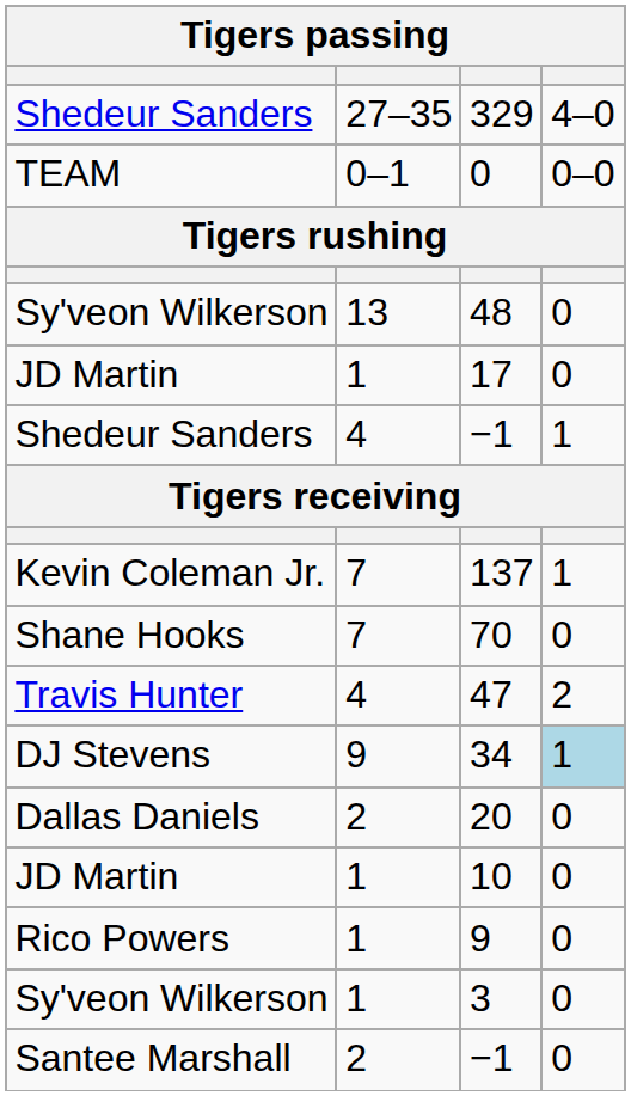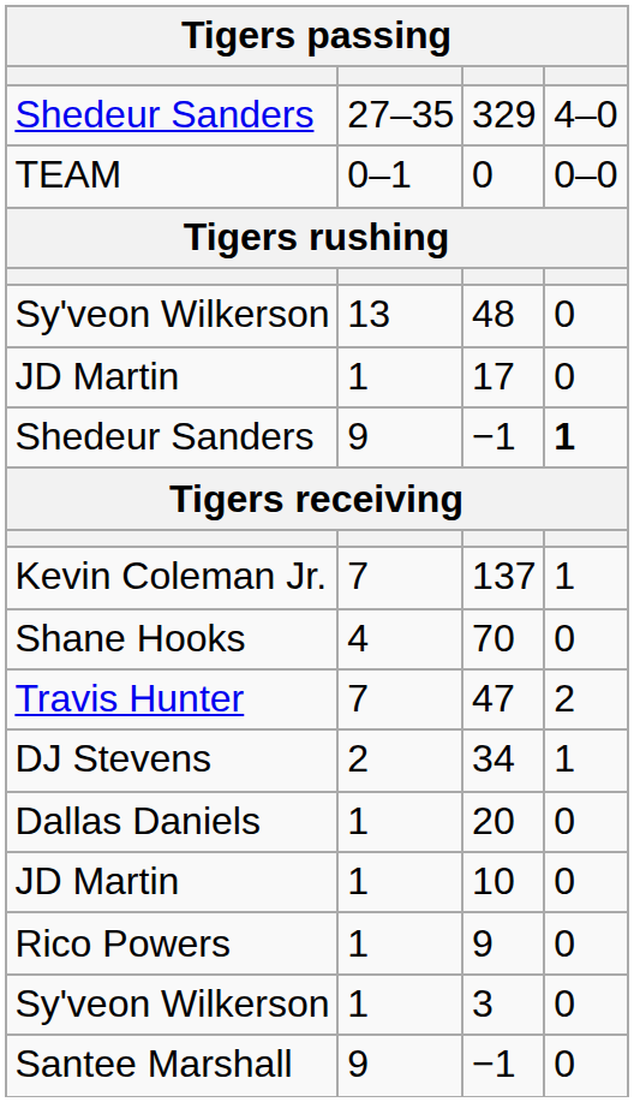Shedeur Sanders / −1 | column 2: 4 -> 9
Shedeur Sanders / −1 | column 4: normal -> bold
70 | column 2: 7 -> 4
47 | column 2: 4 -> 7
34 | column 2: 9 -> 2
34 | column 4: lightblue background -> no background
20 | column 2: 2 -> 1
Santee Marshall / −1 | column 2: 2 -> 9
